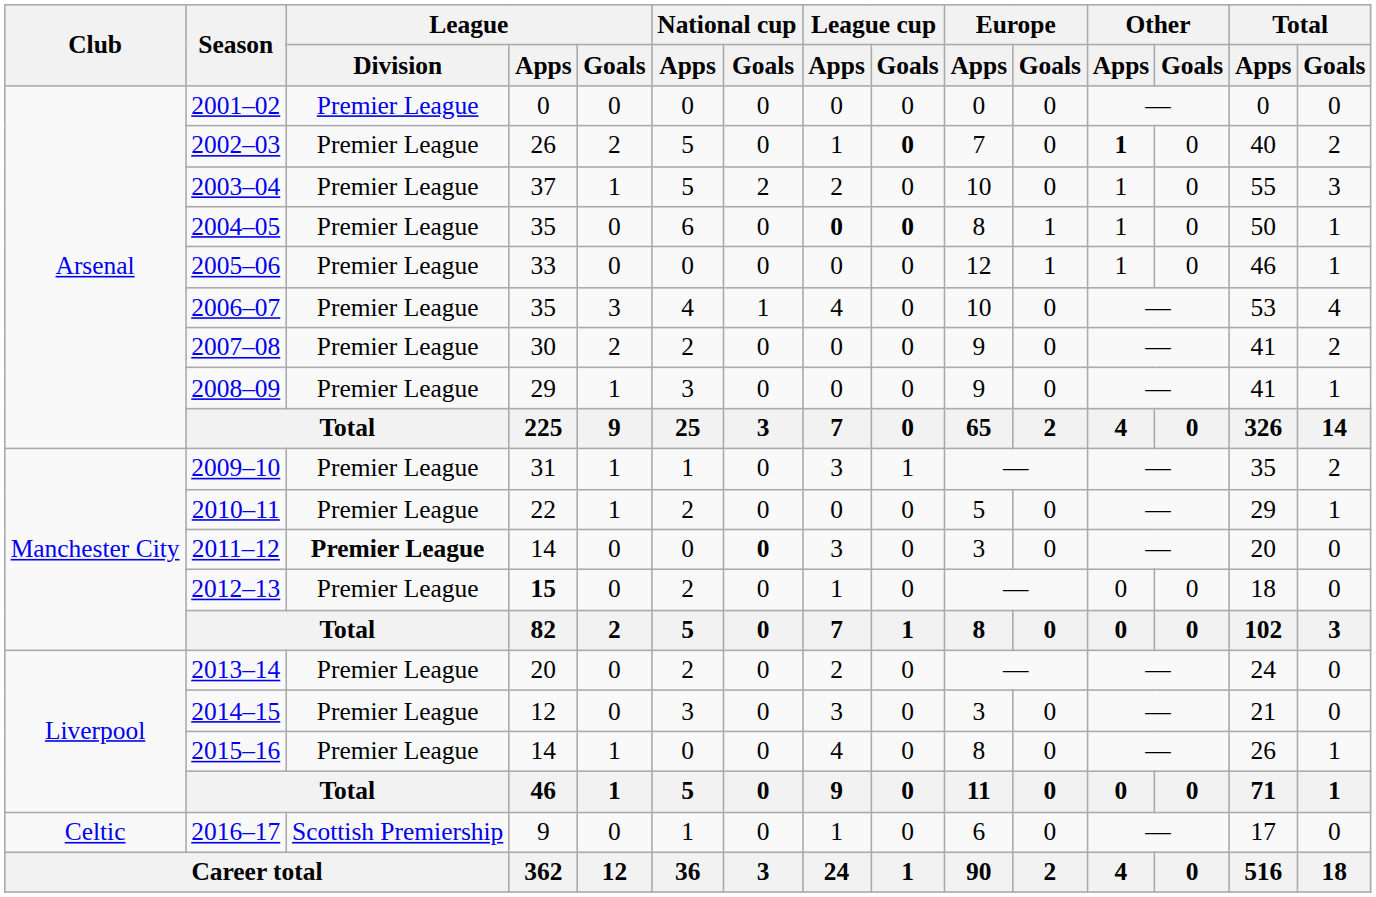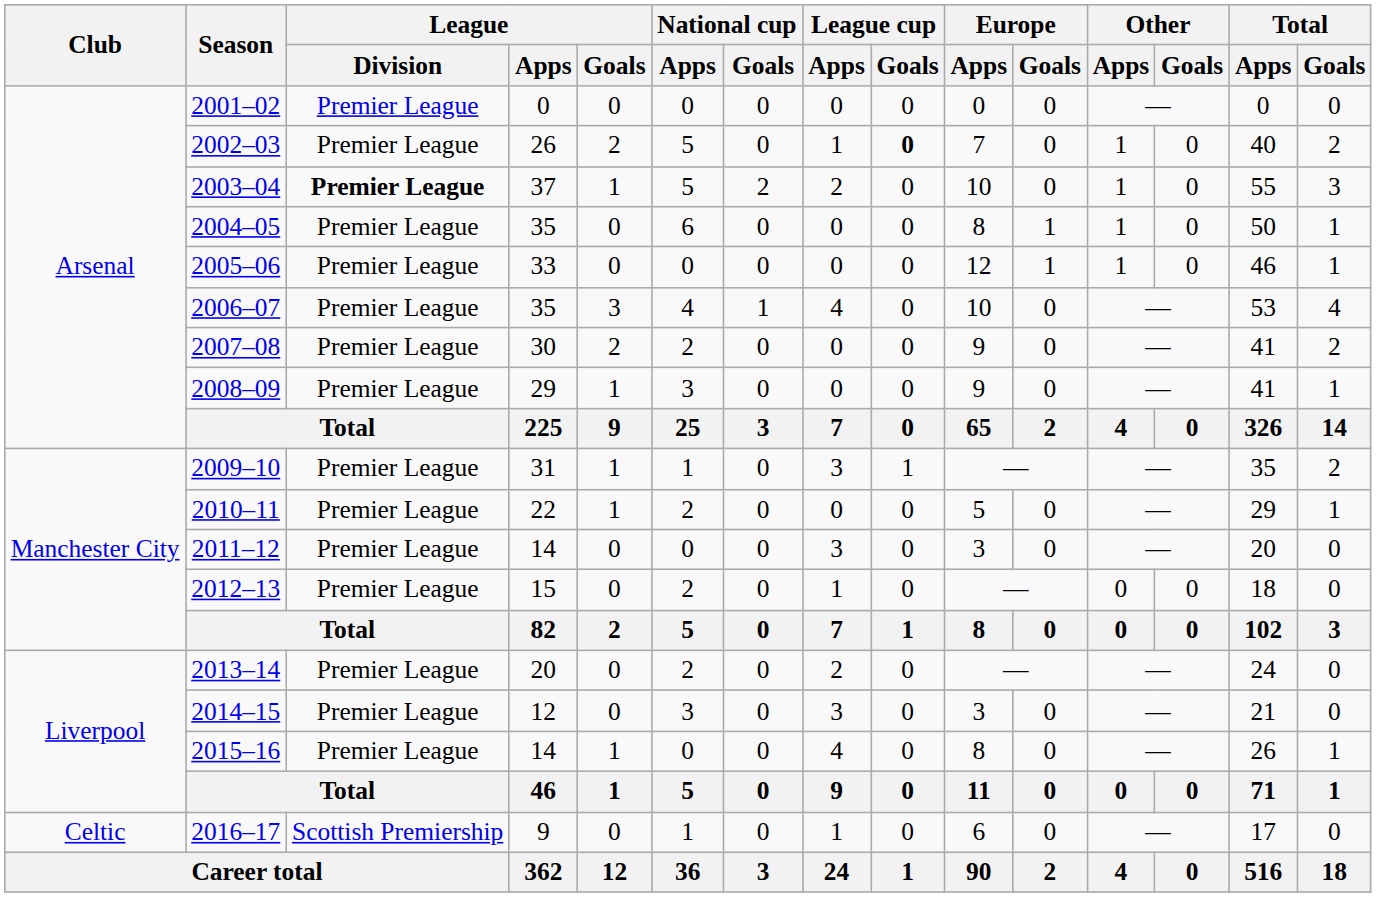2002–03 | Other / Apps: bold -> normal
2003–04 | League / Division: normal -> bold
2004–05 | League cup / Apps: bold -> normal
2004–05 | League cup / Goals: bold -> normal
2011–12 | League / Division: bold -> normal
2011–12 | National cup / Goals: bold -> normal
2012–13 | League / Apps: bold -> normal
